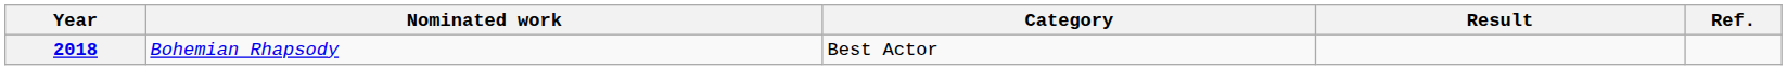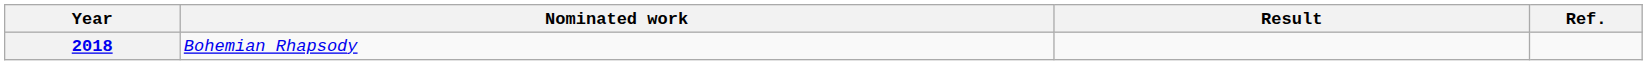- column: Category | Best Actor
